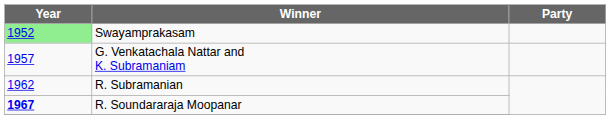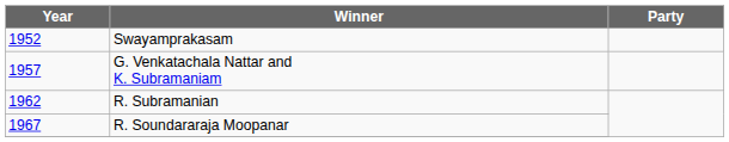Swayamprakasam | Year: lightgreen background -> no background
R. Soundararaja Moopanar | Year: bold -> normal
